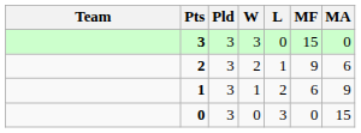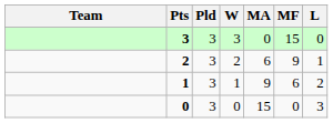columns swapped: L <-> MA
